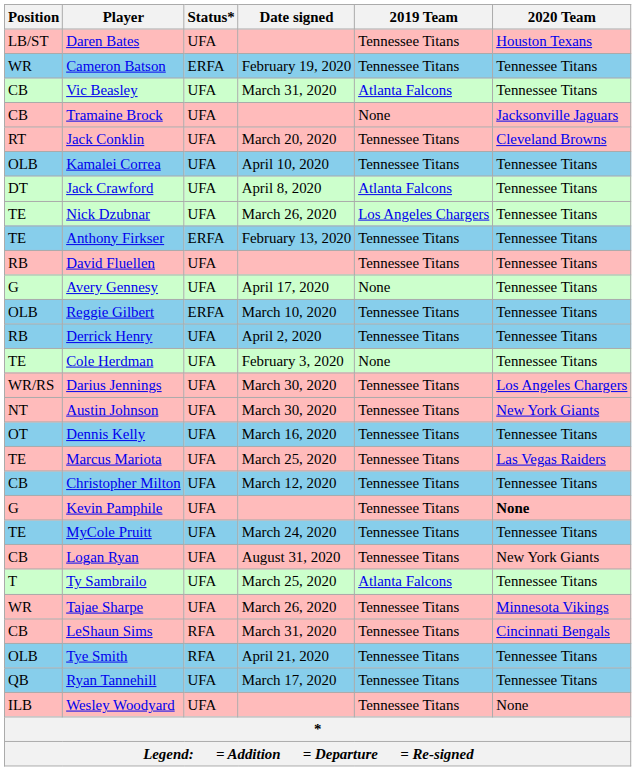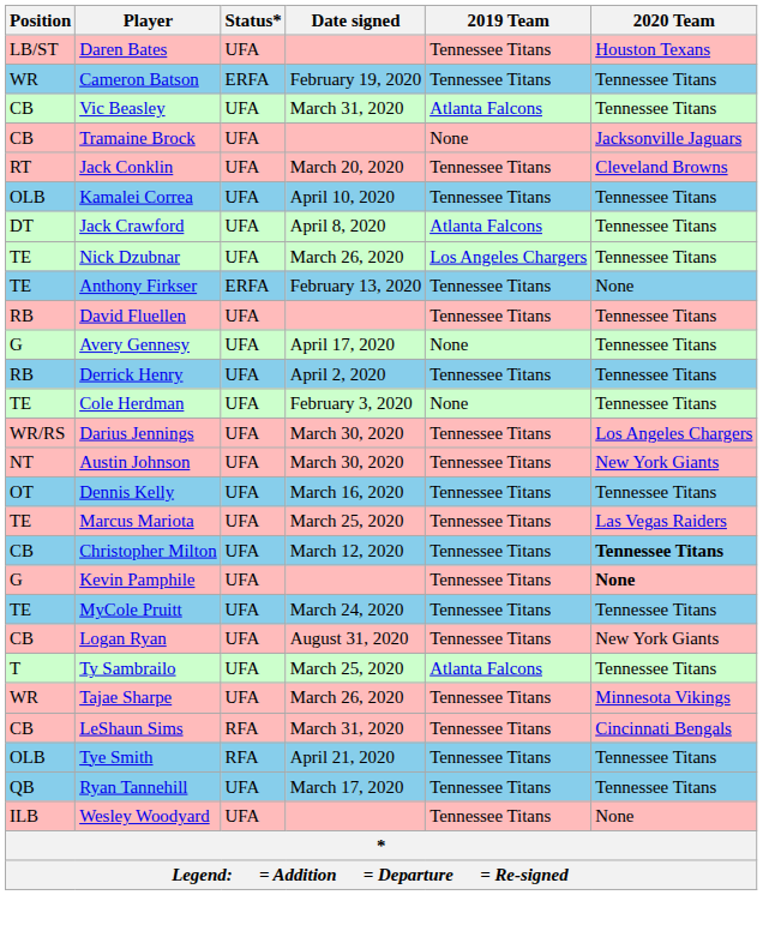Anthony Firkser | 2020 Team: Tennessee Titans -> None
- row: OLB | Reggie Gilbert | ERFA | March 10, 2020 | Tennessee Titans | Tennessee Titans
Christopher Milton | 2020 Team: normal -> bold
